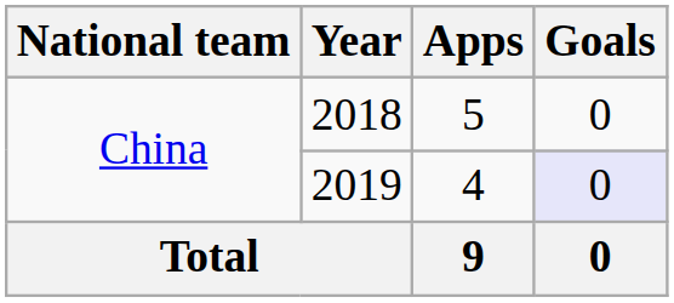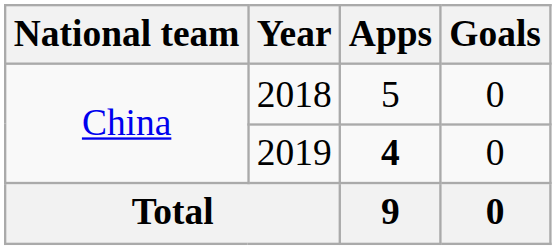2019 | Apps: normal -> bold
2019 | Goals: lavender background -> no background
